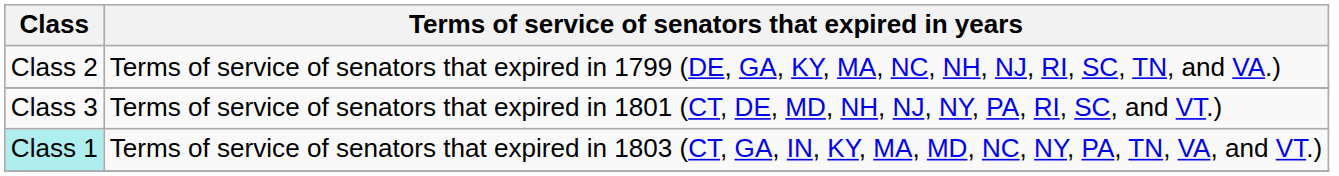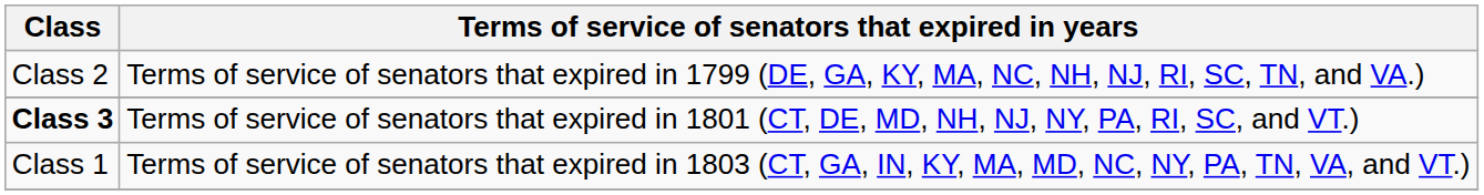Class 3 | Class: normal -> bold
Class 1 | Class: paleturquoise background -> no background
